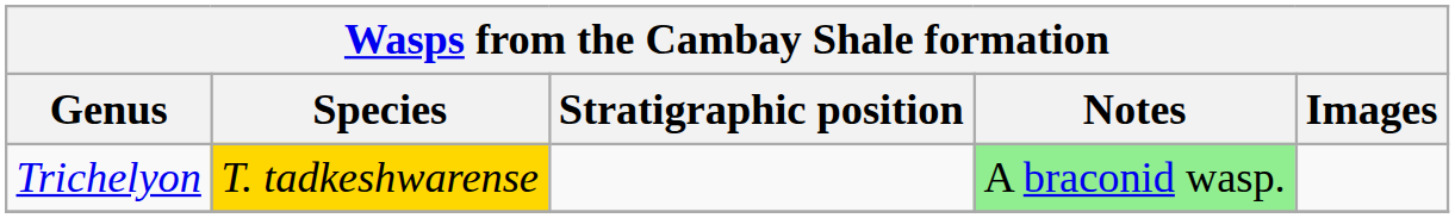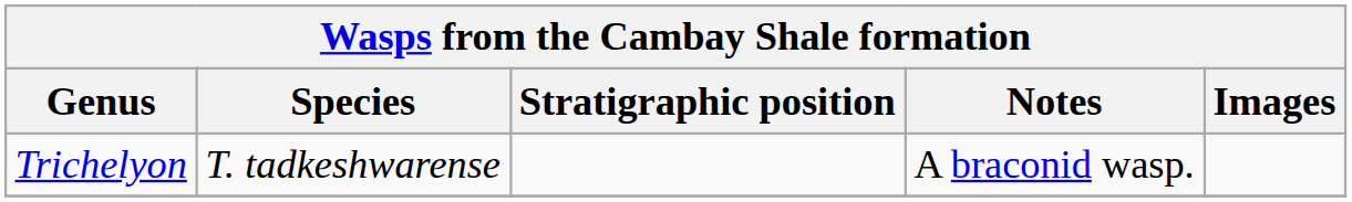Trichelyon | Species: gold background -> no background
Trichelyon | Notes: lightgreen background -> no background
